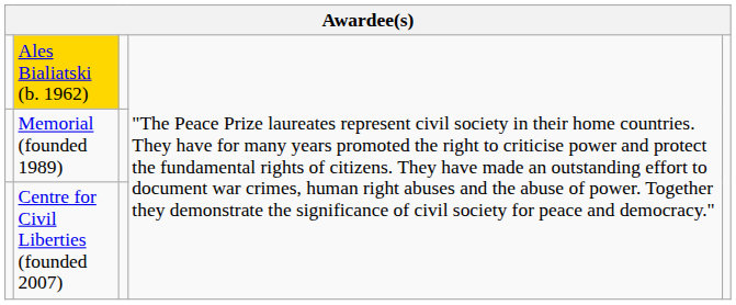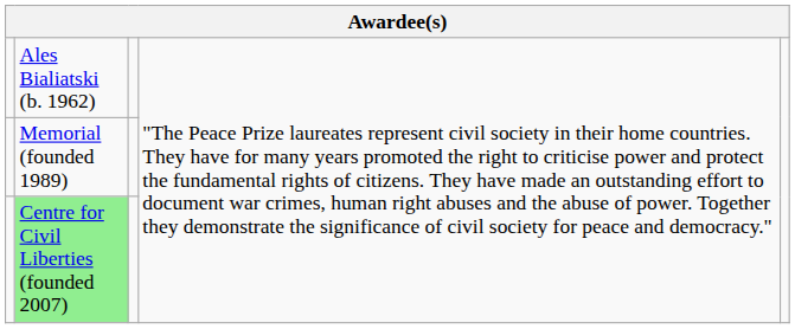Ales Bialiatski (b. 1962) | column 2: gold background -> no background
Centre for Civil Liberties (founded 2007) | column 2: no background -> lightgreen background
